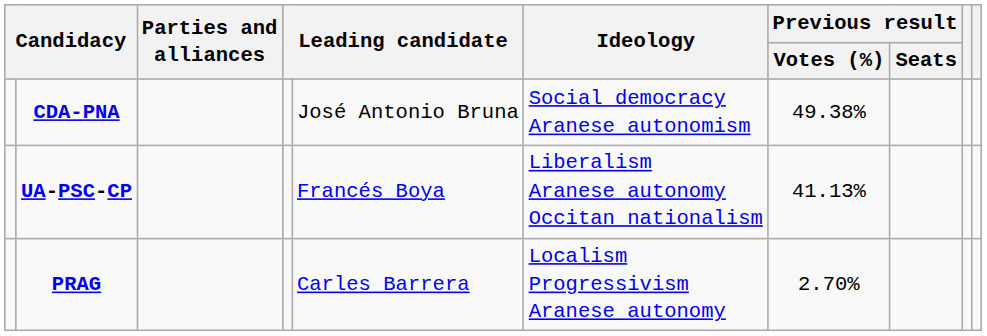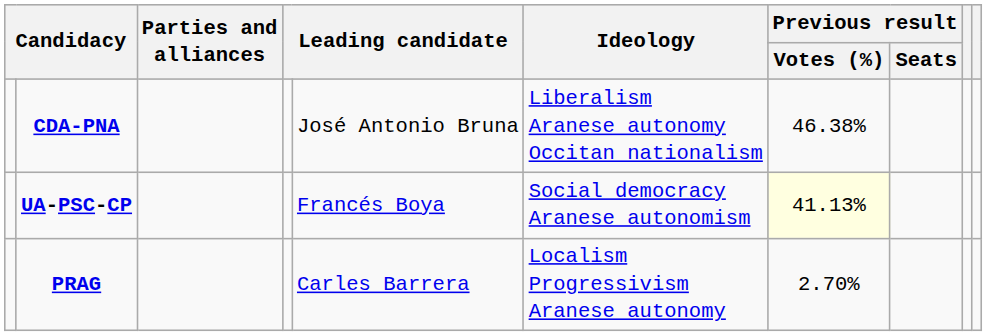CDA-PNA | Ideology: Social democracy Aranese autonomism -> Liberalism Aranese autonomy Occitan nationalism
CDA-PNA | Previous result / Votes (%): 49.38% -> 46.38%
UA-PSC-CP | Ideology: Liberalism Aranese autonomy Occitan nationalism -> Social democracy Aranese autonomism
UA-PSC-CP | Previous result / Votes (%): no background -> lightyellow background
